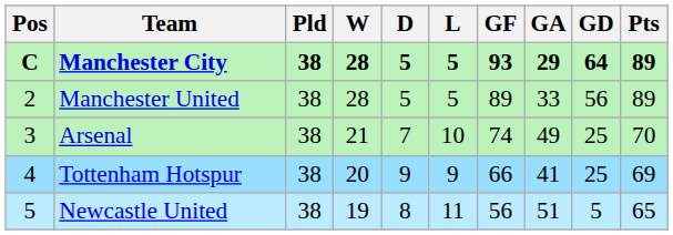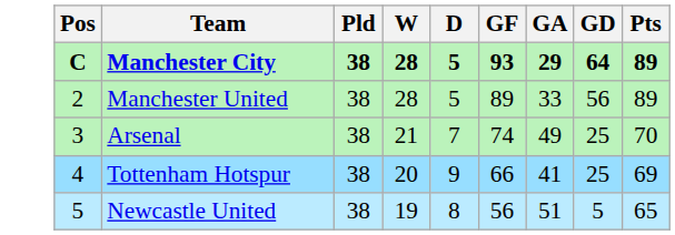- column: L | 5 | 5 | 10 | 9 | 11
